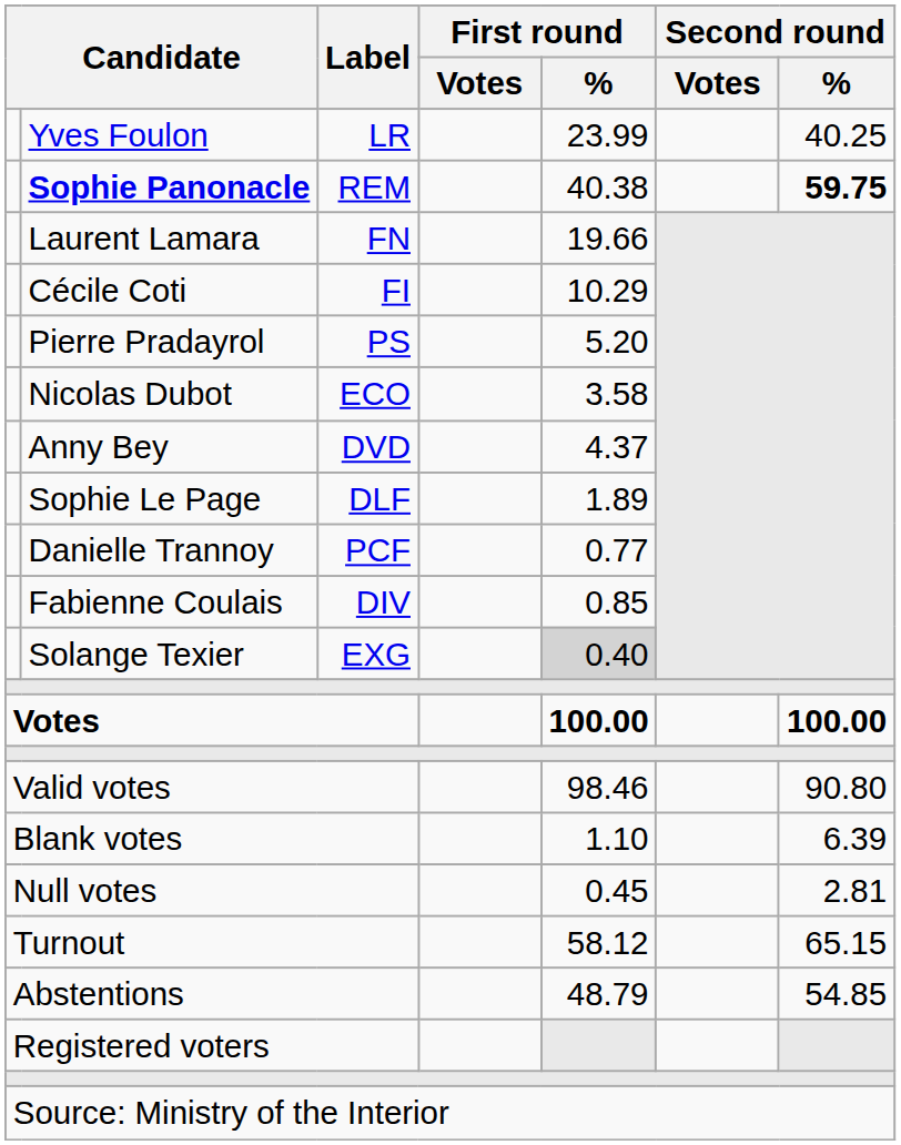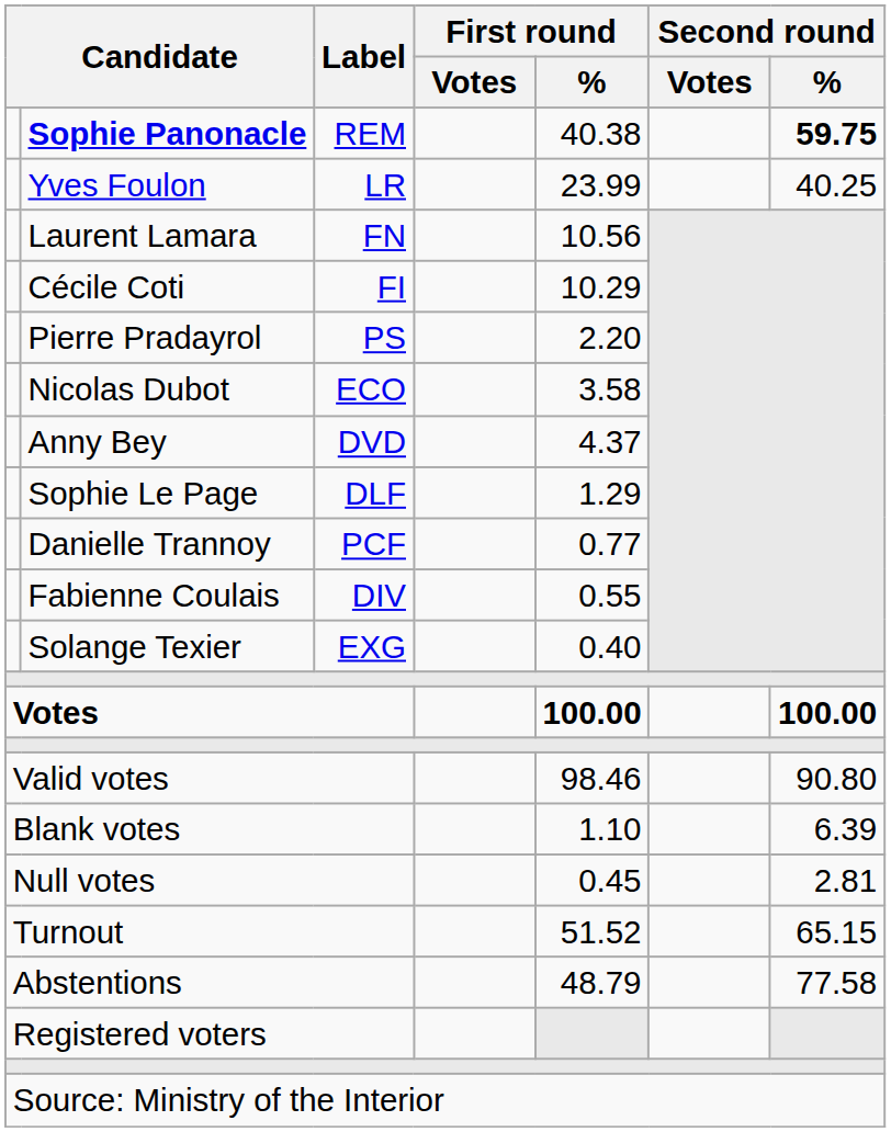rows swapped: Sophie Panonacle <-> Yves Foulon
Laurent Lamara | First round / %: 19.66 -> 10.56
Pierre Pradayrol | First round / %: 5.20 -> 2.20
Sophie Le Page | First round / %: 1.89 -> 1.29
Fabienne Coulais | First round / %: 0.85 -> 0.55
Solange Texier | First round / %: lightgrey background -> no background
Turnout | First round / %: 58.12 -> 51.52
Abstentions | Second round / %: 54.85 -> 77.58
